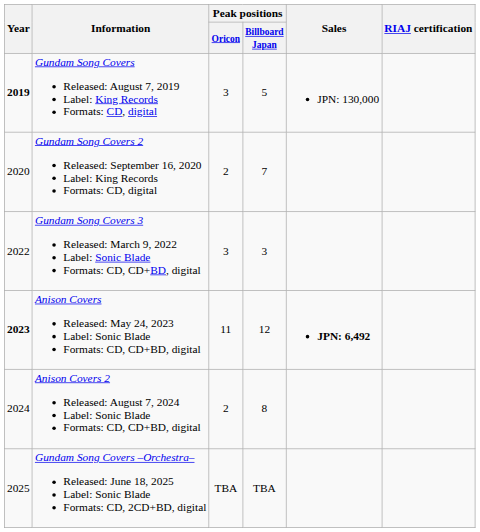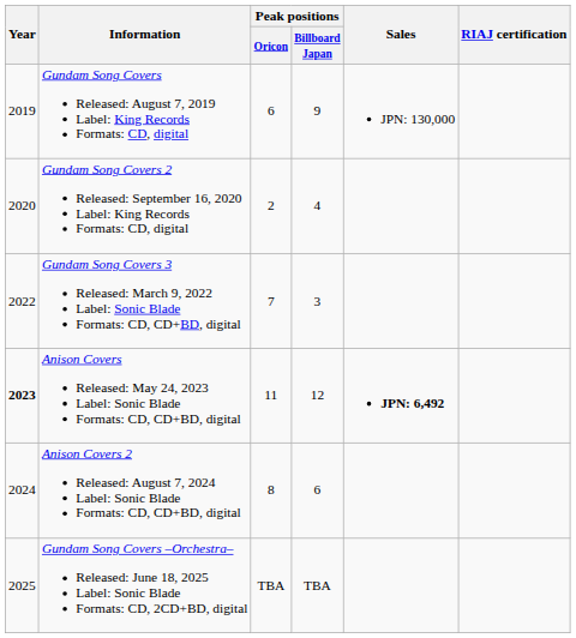row 3 | Year: bold -> normal
row 3 | Peak positions / Oricon: 3 -> 6
row 3 | Peak positions / Billboard Japan: 5 -> 9
row 4 | Peak positions / Billboard Japan: 7 -> 4
row 5 | Peak positions / Oricon: 3 -> 7
row 7 | Peak positions / Oricon: 2 -> 8
row 7 | Peak positions / Billboard Japan: 8 -> 6
